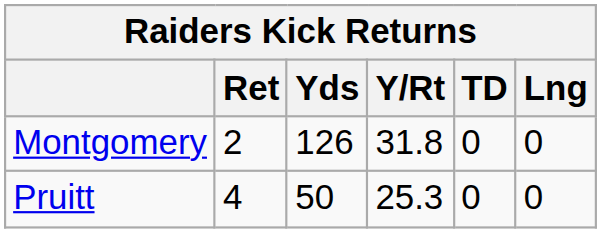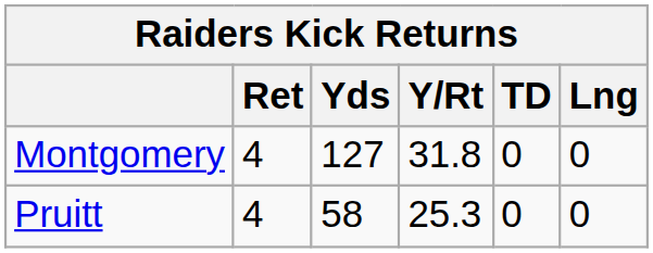Montgomery | Ret: 2 -> 4
Montgomery | Yds: 126 -> 127
Pruitt | Yds: 50 -> 58
